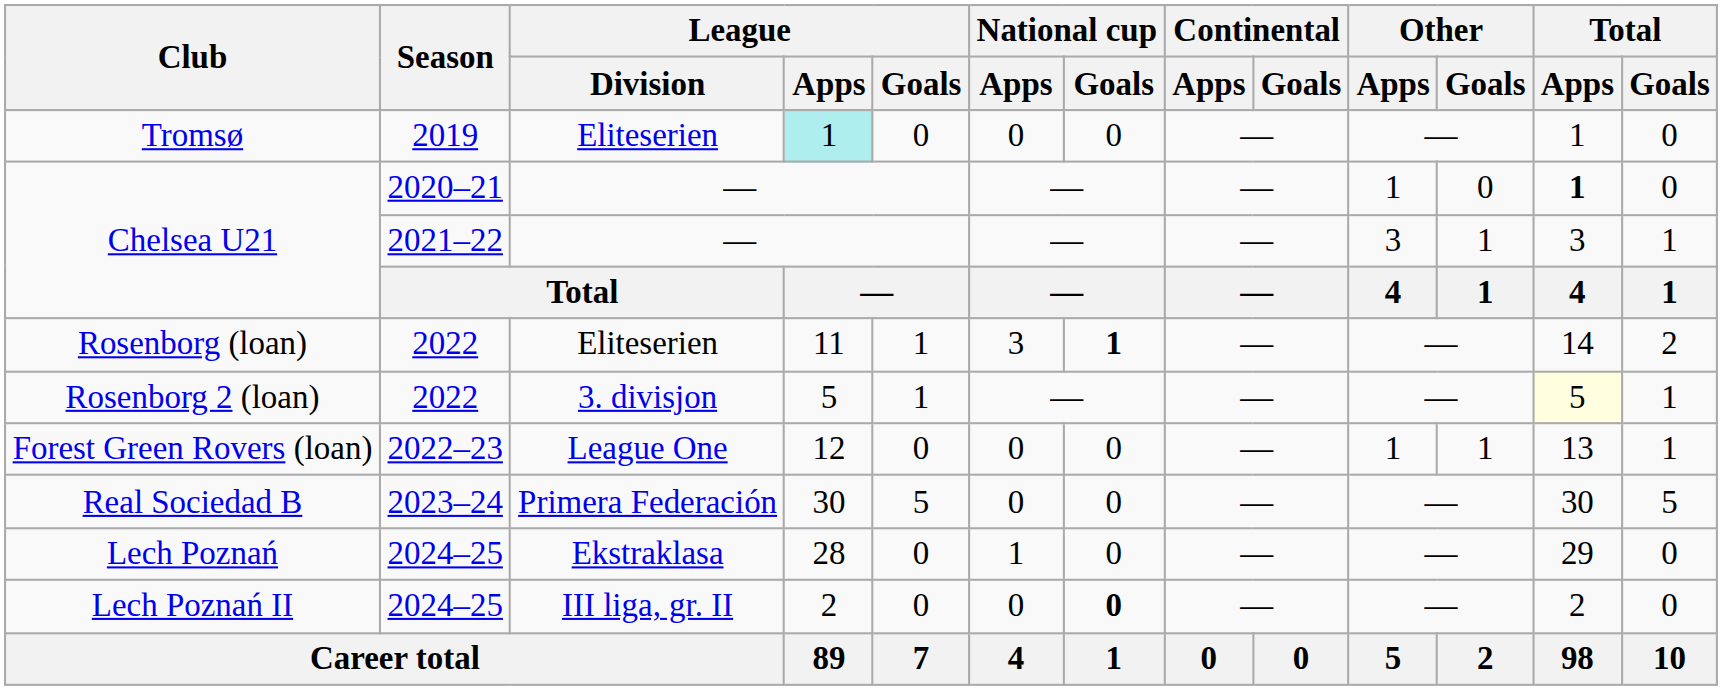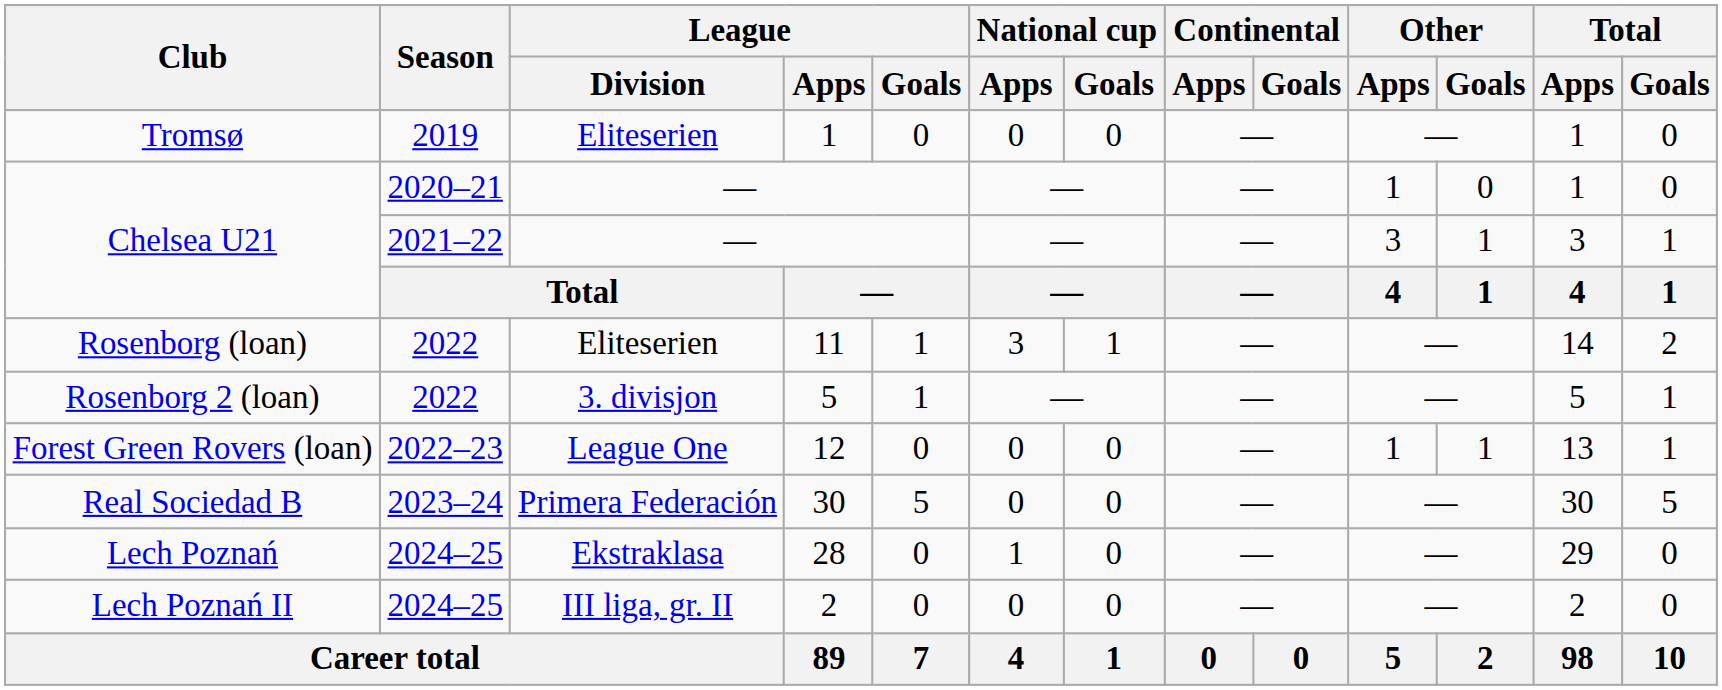Tromsø | League / Apps: paleturquoise background -> no background
Chelsea U21 / 2020–21 | Total / Apps: bold -> normal
Rosenborg (loan) | National cup / Goals: bold -> normal
Rosenborg 2 (loan) | Total / Apps: lightyellow background -> no background
Lech Poznań II | National cup / Goals: bold -> normal
